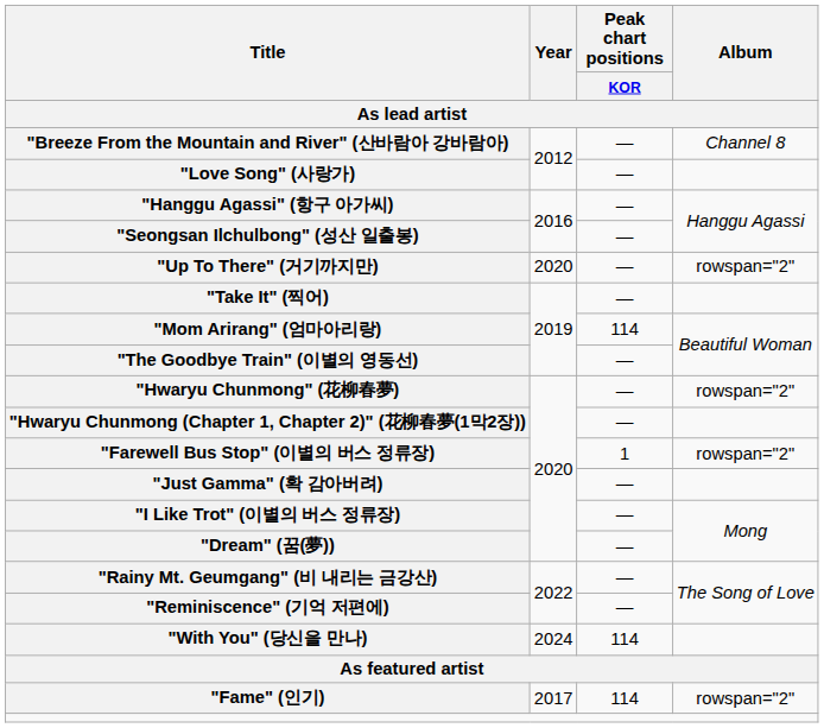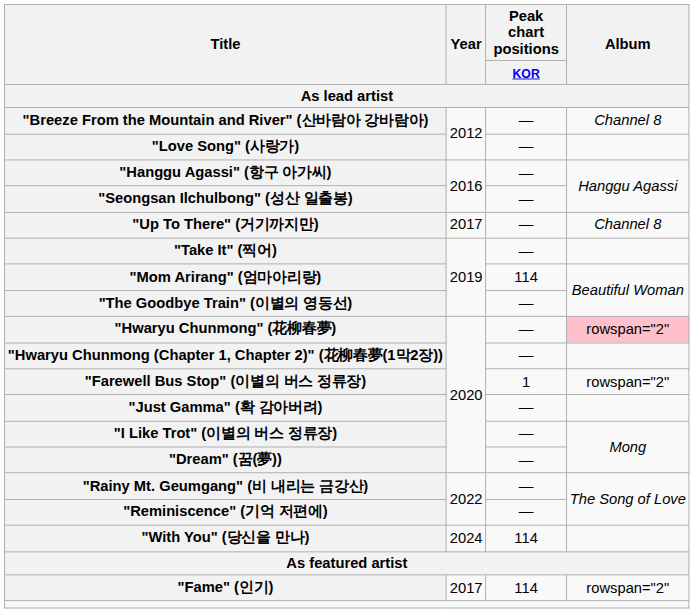"Up To There" (거기까지만) | Year: 2020 -> 2017
"Up To There" (거기까지만) | Album: rowspan="2" -> Channel 8
"Hwaryu Chunmong" (花柳春夢) | Album: no background -> pink background
